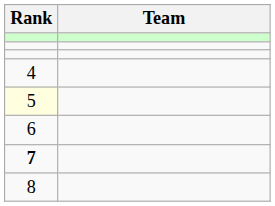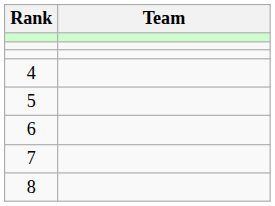row 6 | Rank: lightyellow background -> no background
row 8 | Rank: bold -> normal
